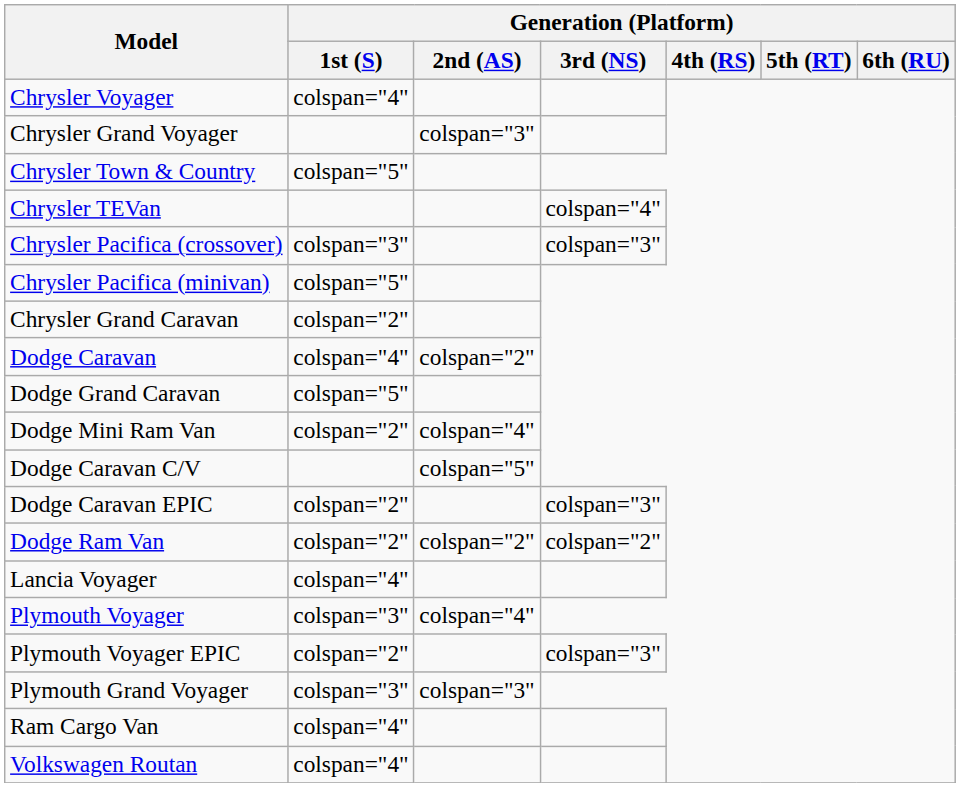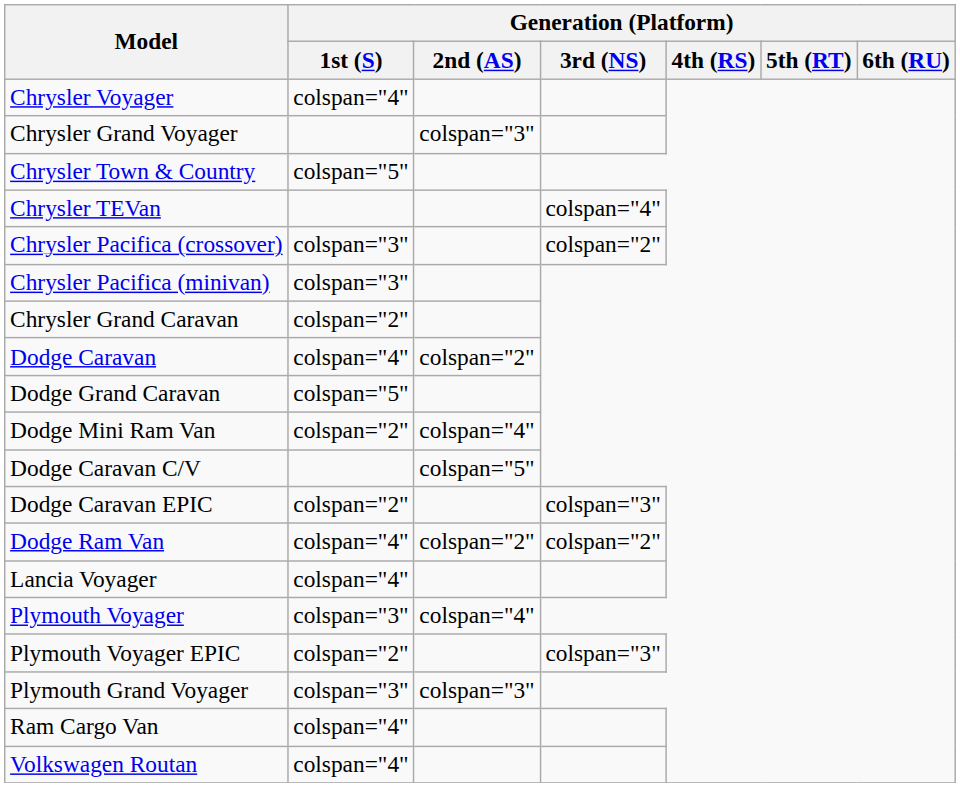Chrysler Pacifica (crossover) | Generation (Platform) / 3rd (NS): colspan="3" -> colspan="2"
Chrysler Pacifica (minivan) | Generation (Platform) / 1st (S): colspan="5" -> colspan="3"
Dodge Ram Van | Generation (Platform) / 1st (S): colspan="2" -> colspan="4"
